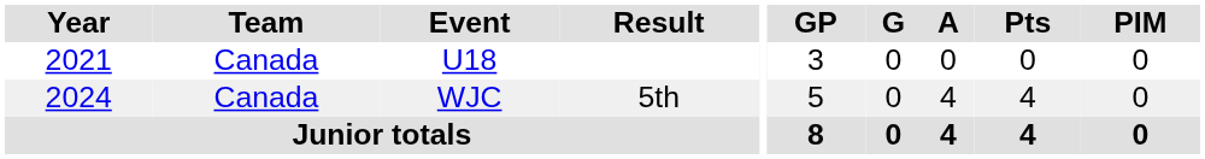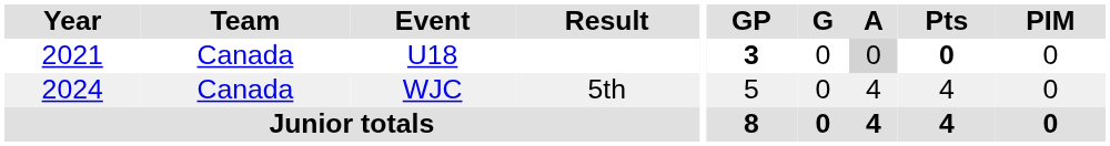U18 | GP: normal -> bold
U18 | A: no background -> lightgrey background
U18 | Pts: normal -> bold
